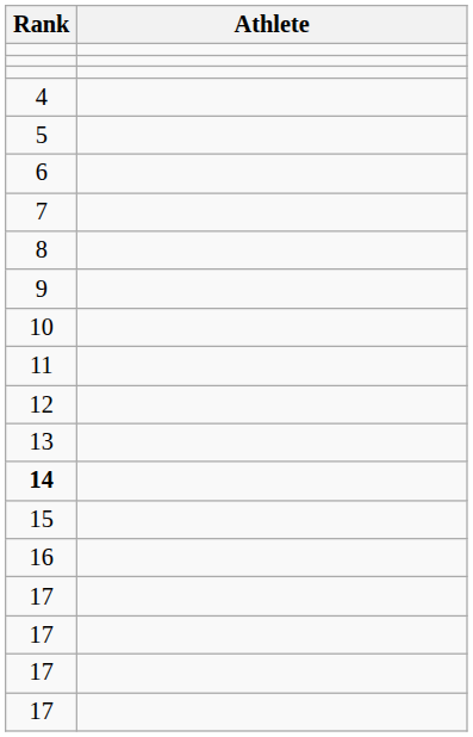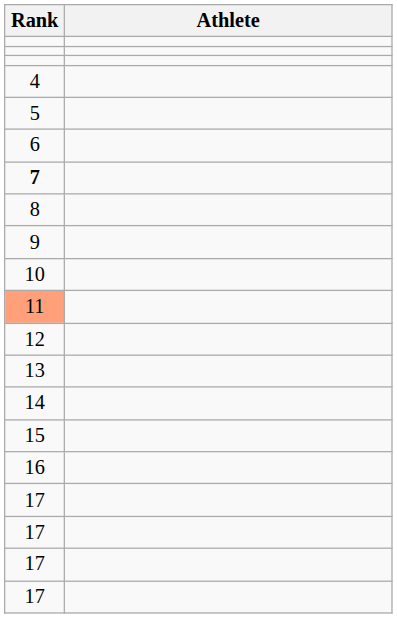row 8 | Rank: normal -> bold
row 12 | Rank: no background -> lightsalmon background
row 15 | Rank: bold -> normal
